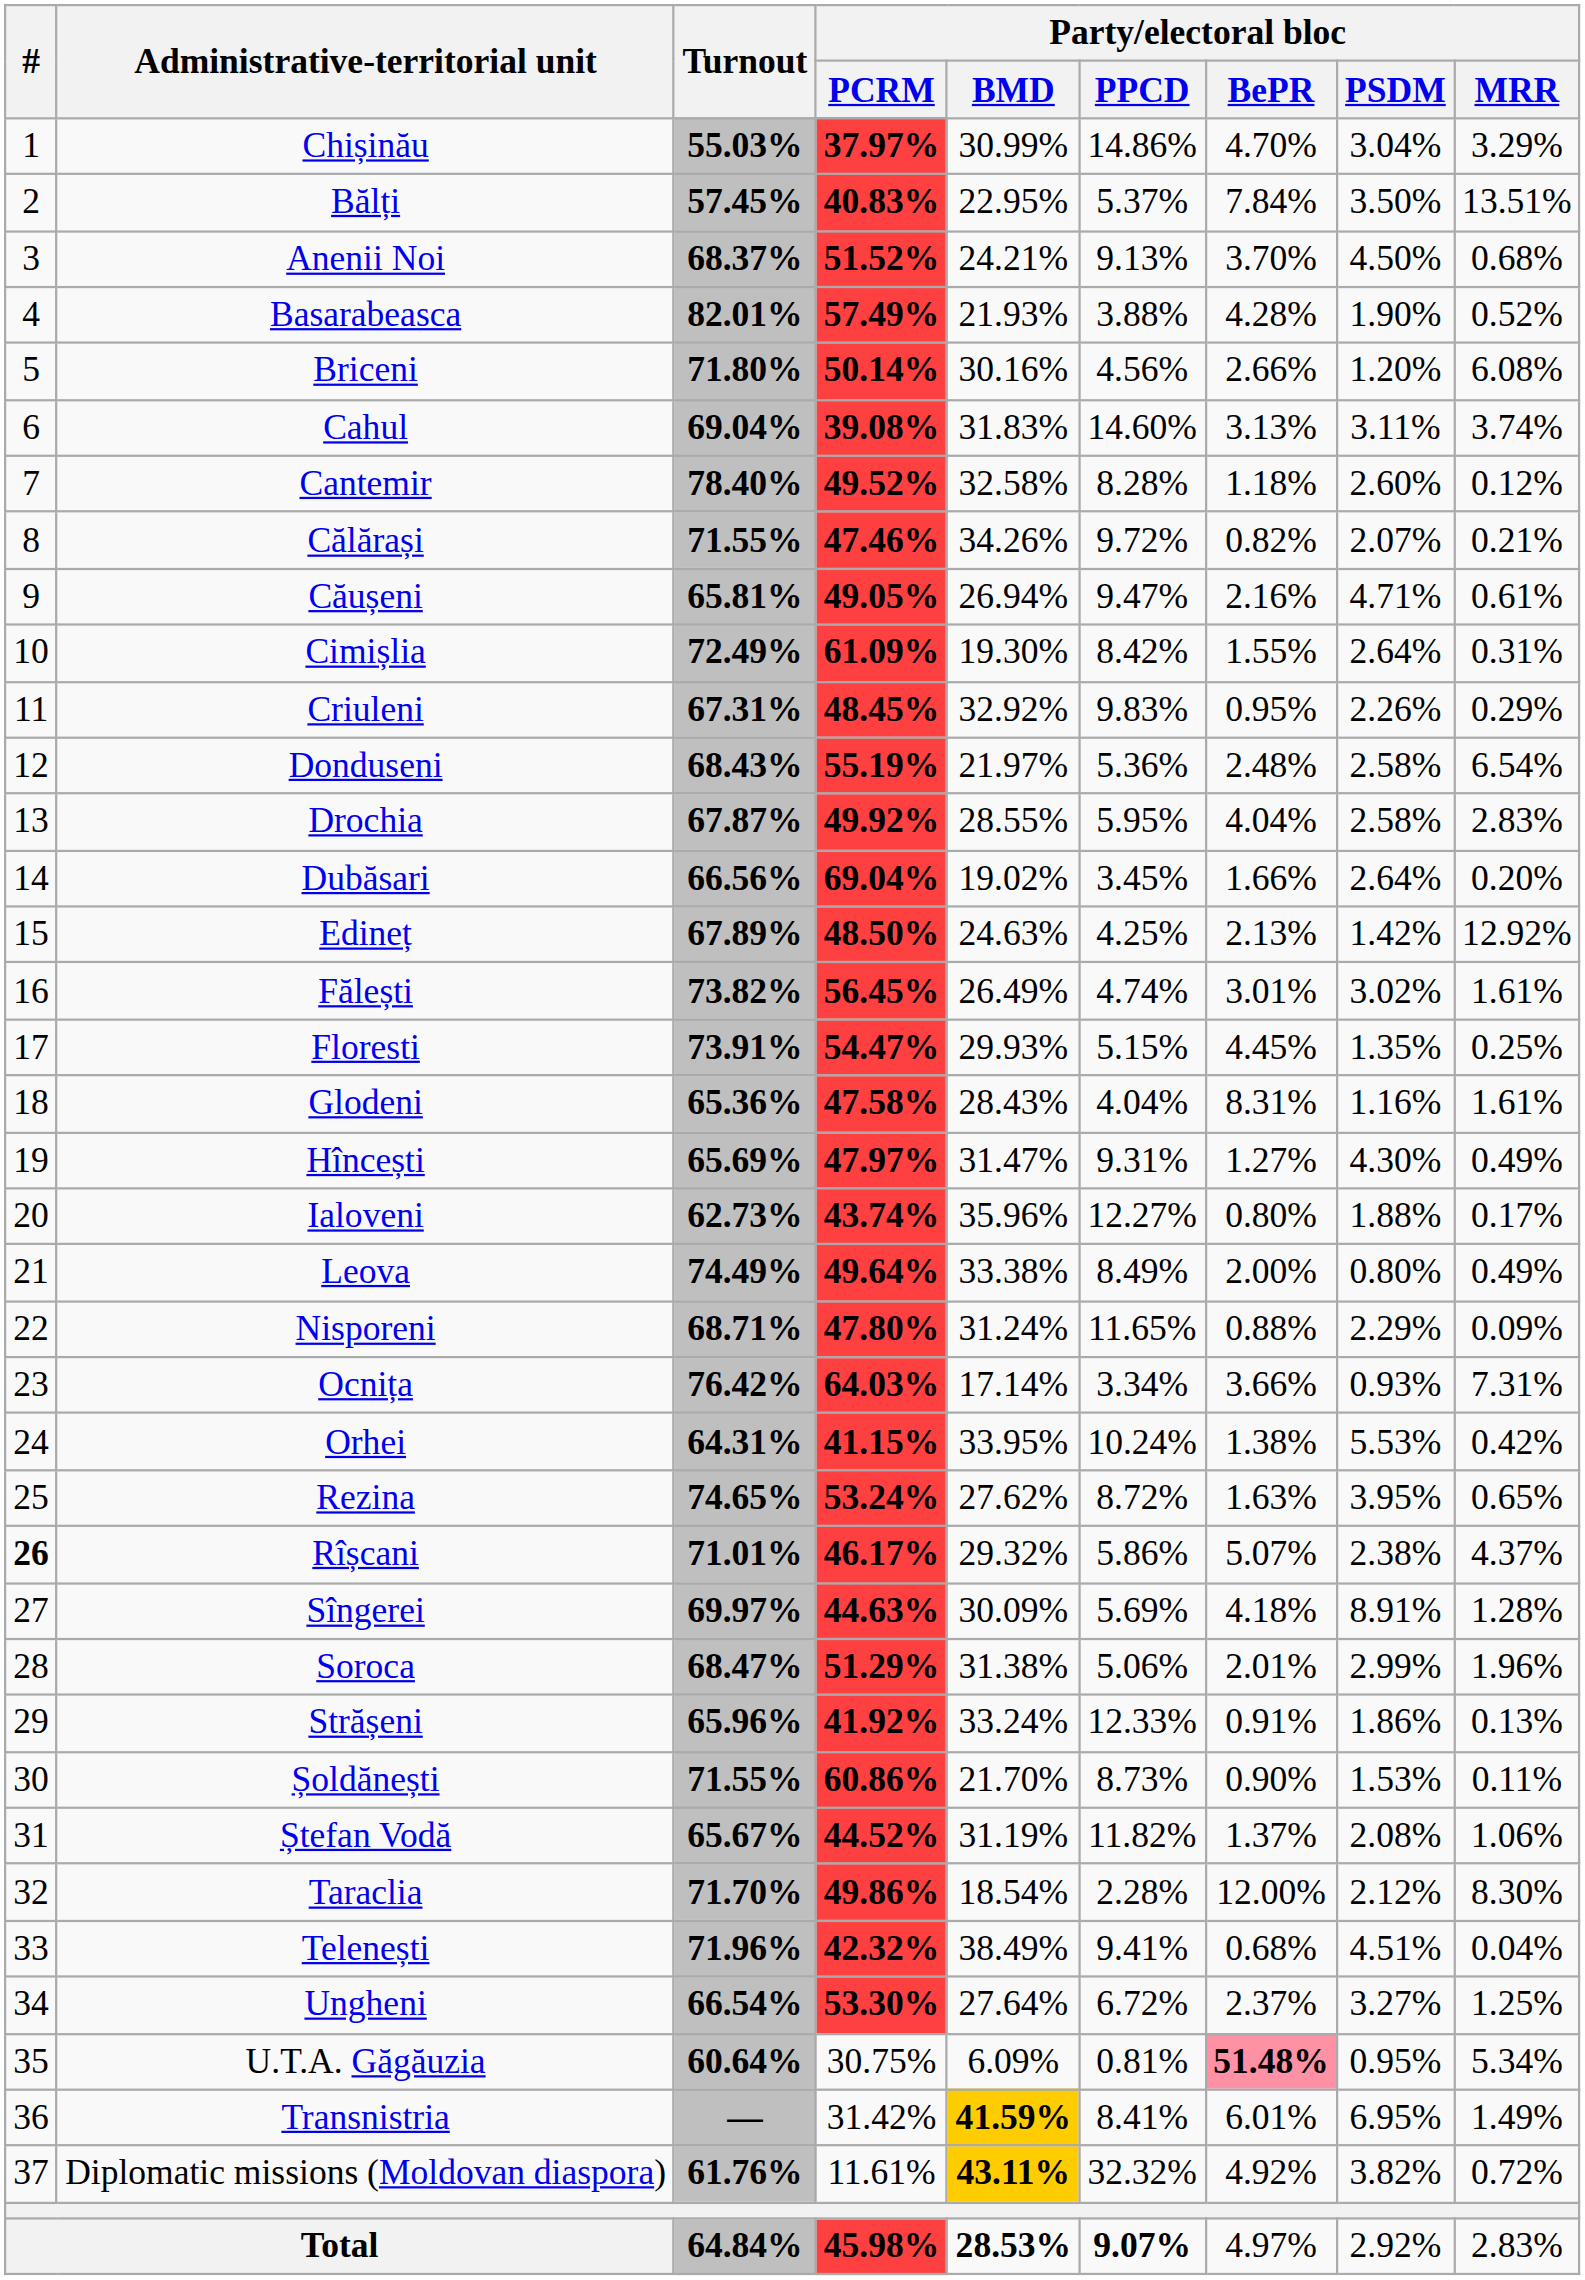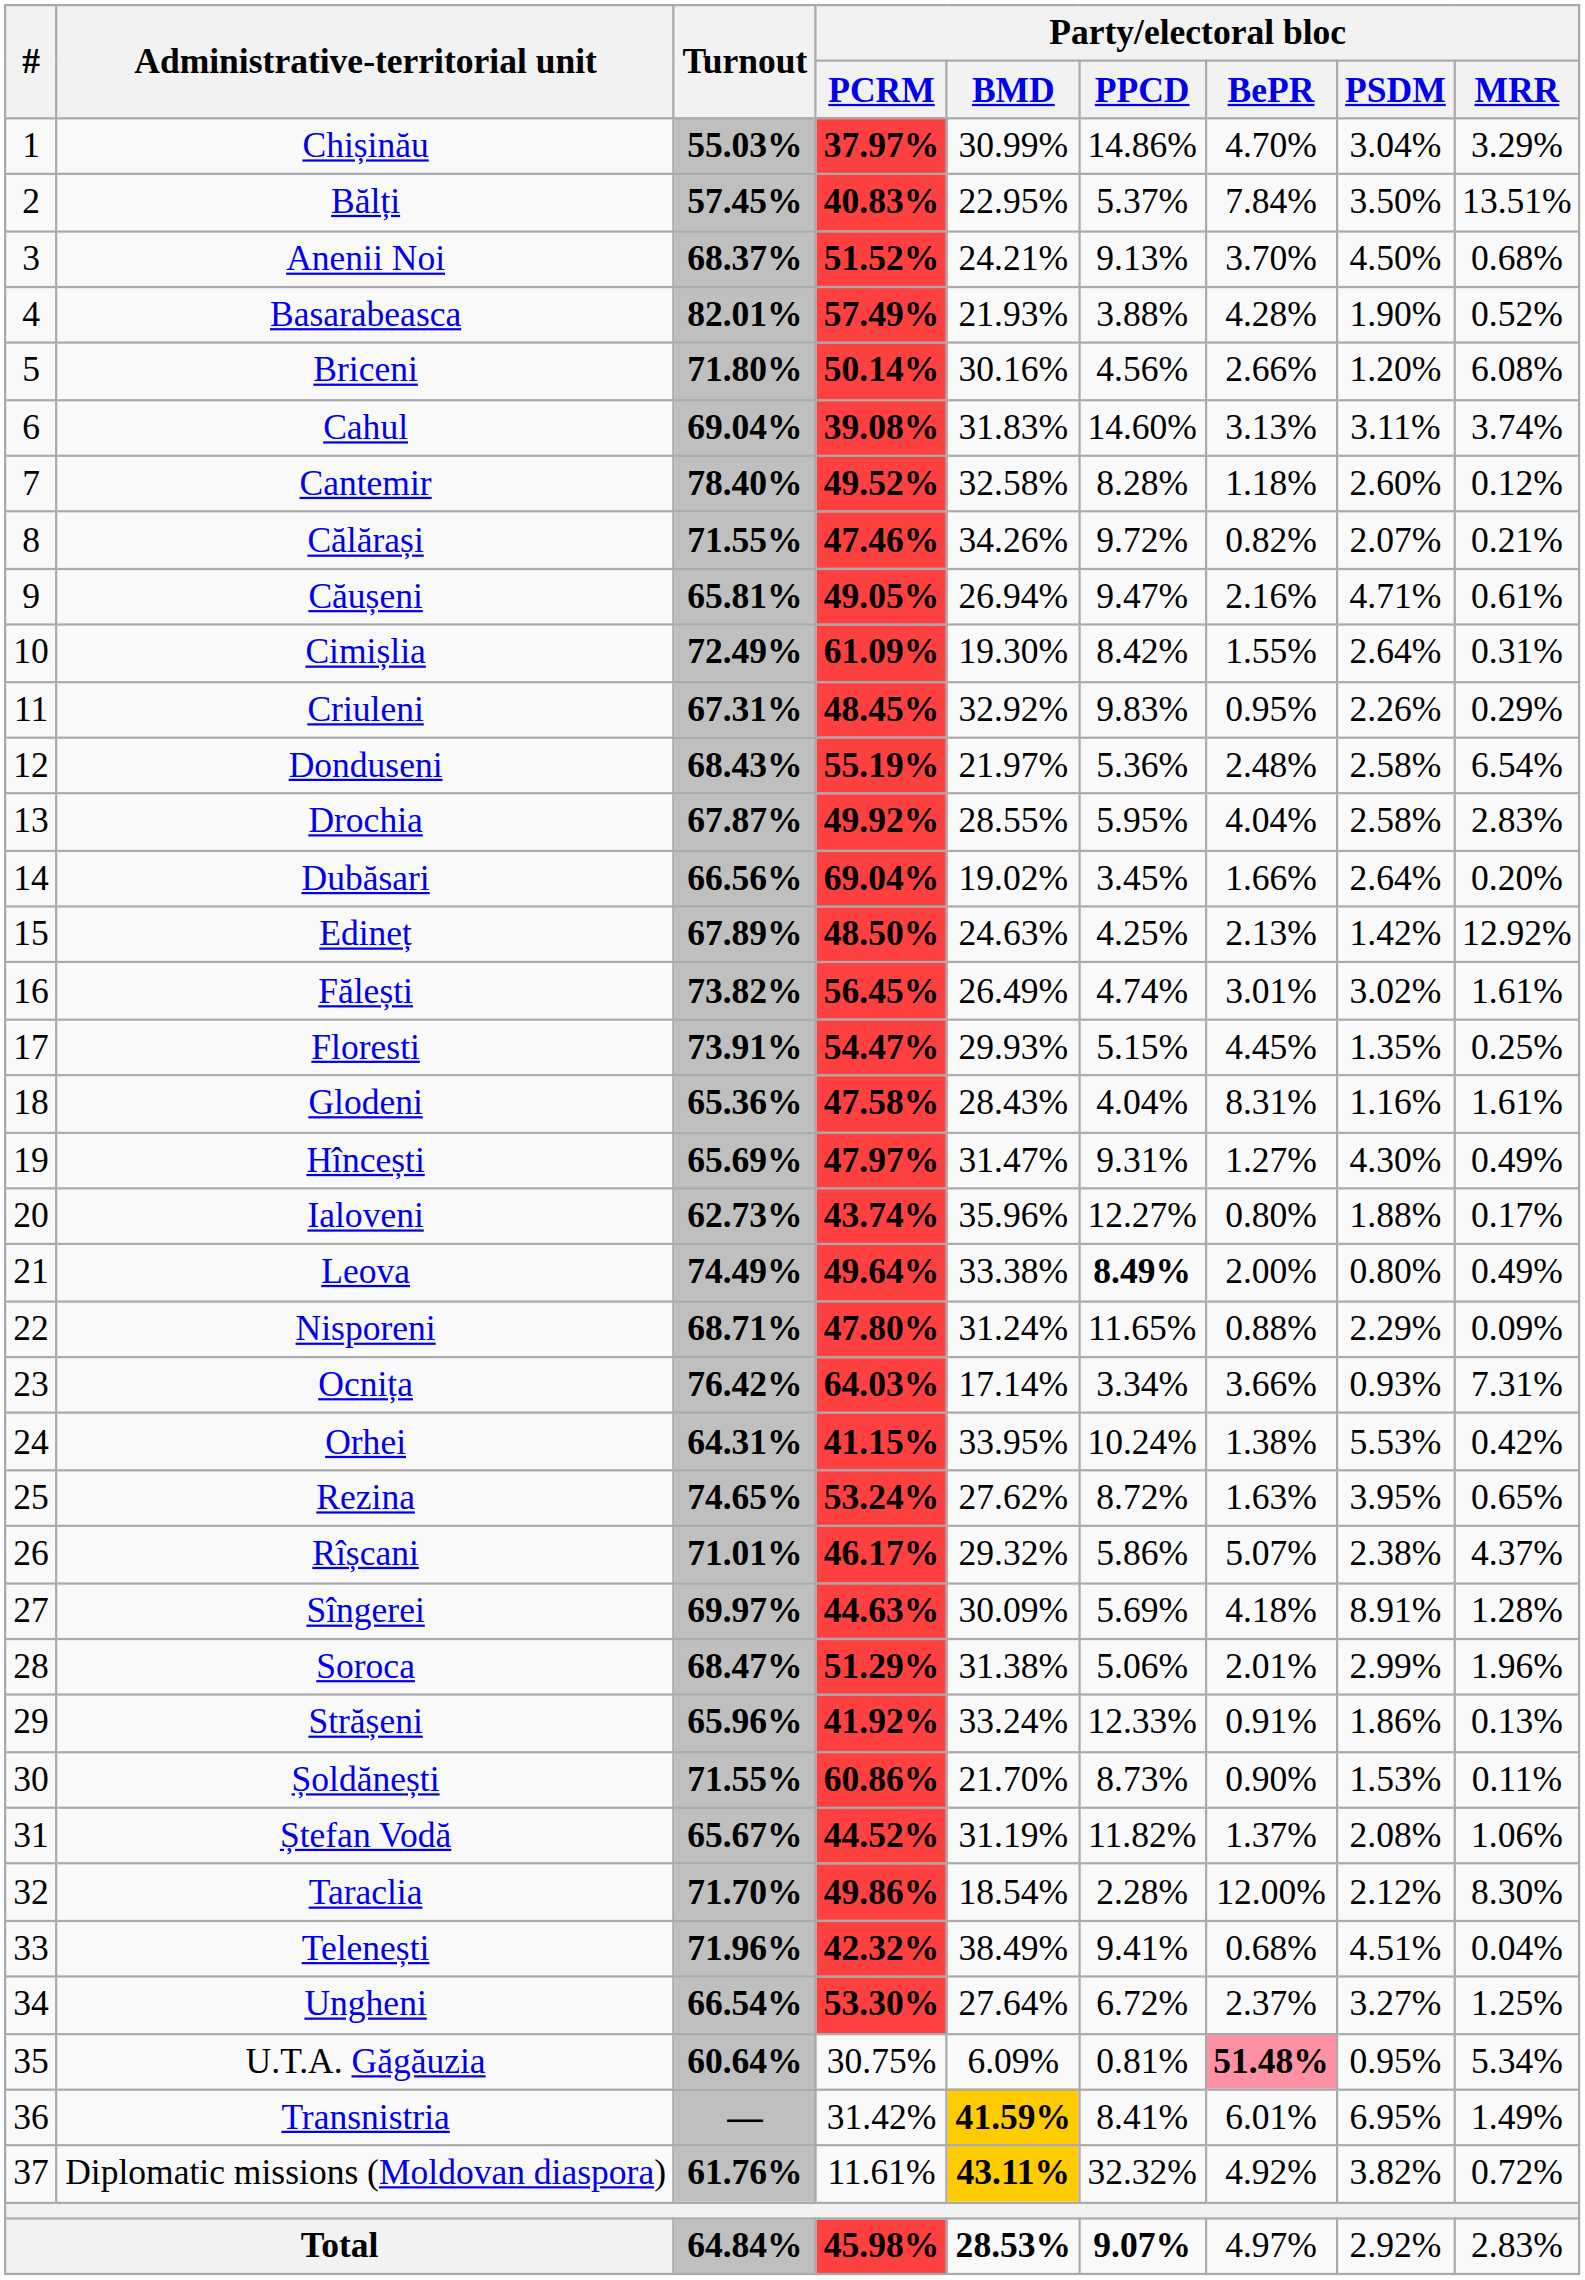Leova | Party/electoral bloc / PPCD: normal -> bold
Rîșcani | #: bold -> normal
